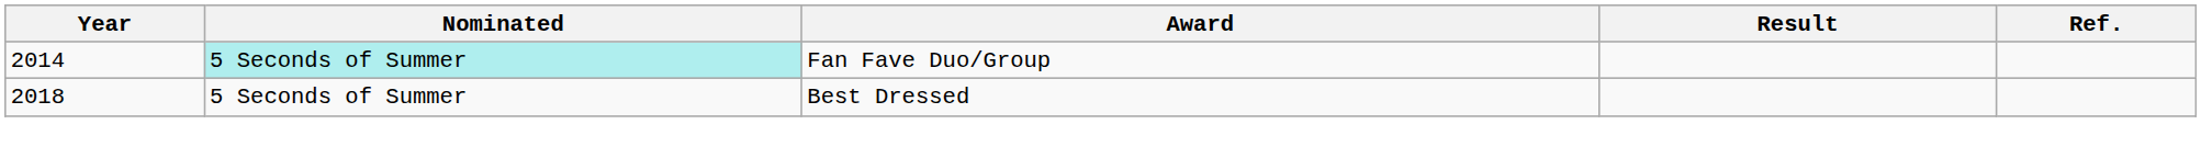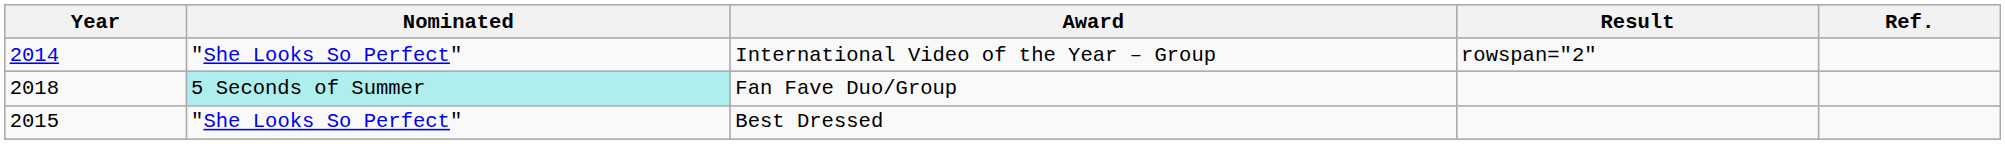+ row: 2014 | "She Looks So Perfect" | International Video of the Year – Group | rowspan="2"
Fan Fave Duo/Group | Year: 2014 -> 2018
Best Dressed | Year: 2018 -> 2015
Best Dressed | Nominated: 5 Seconds of Summer -> "She Looks So Perfect"
